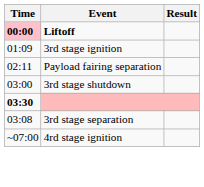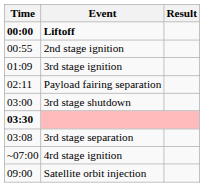Liftoff | Time: pink background -> no background
+ row: 00:55 | 2nd stage ignition
+ row: 09:00 | Satellite orbit injection
